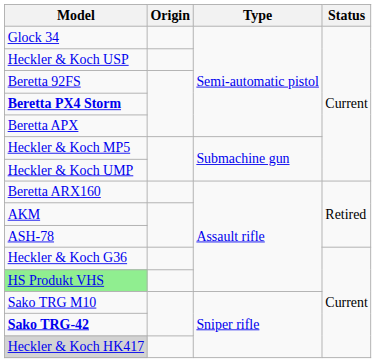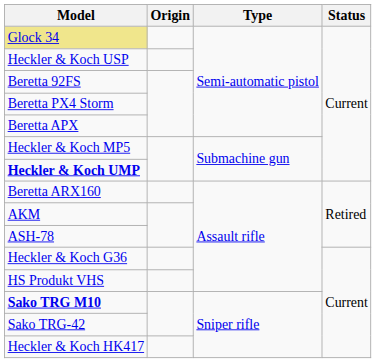Glock 34 | Model: no background -> khaki background
Beretta PX4 Storm | Model: bold -> normal
Heckler & Koch UMP | Model: normal -> bold
HS Produkt VHS | Model: lightgreen background -> no background
Sako TRG M10 | Model: normal -> bold
Sako TRG-42 | Model: bold -> normal
Heckler & Koch HK417 | Model: lightgrey background -> no background
